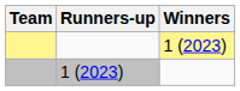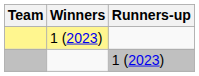columns swapped: Winners <-> Runners-up
